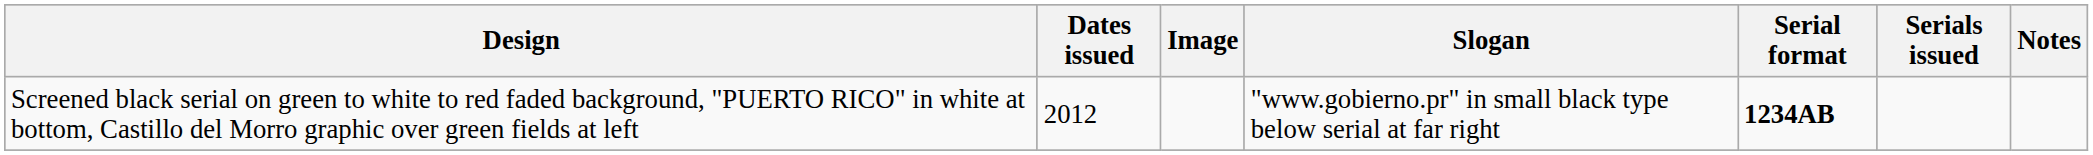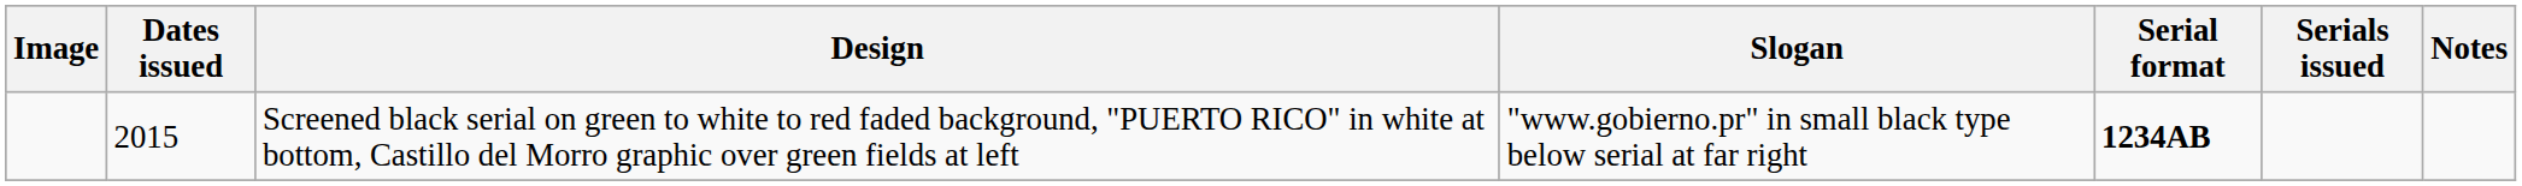columns swapped: Image <-> Design
row 2 | Dates issued: 2012 -> 2015
